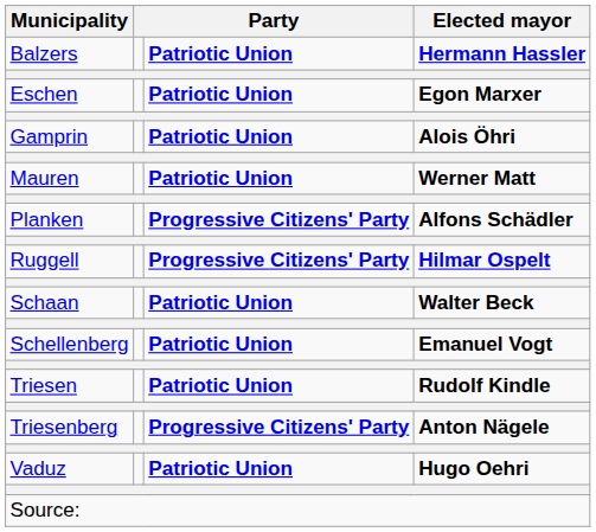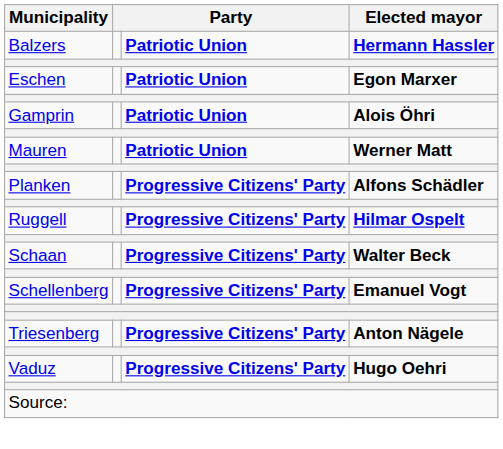Schaan | column 3: Patriotic Union -> Progressive Citizens' Party
Schellenberg | column 3: Patriotic Union -> Progressive Citizens' Party
- row: Triesen | Patriotic Union | Rudolf Kindle
Vaduz | column 3: Patriotic Union -> Progressive Citizens' Party
